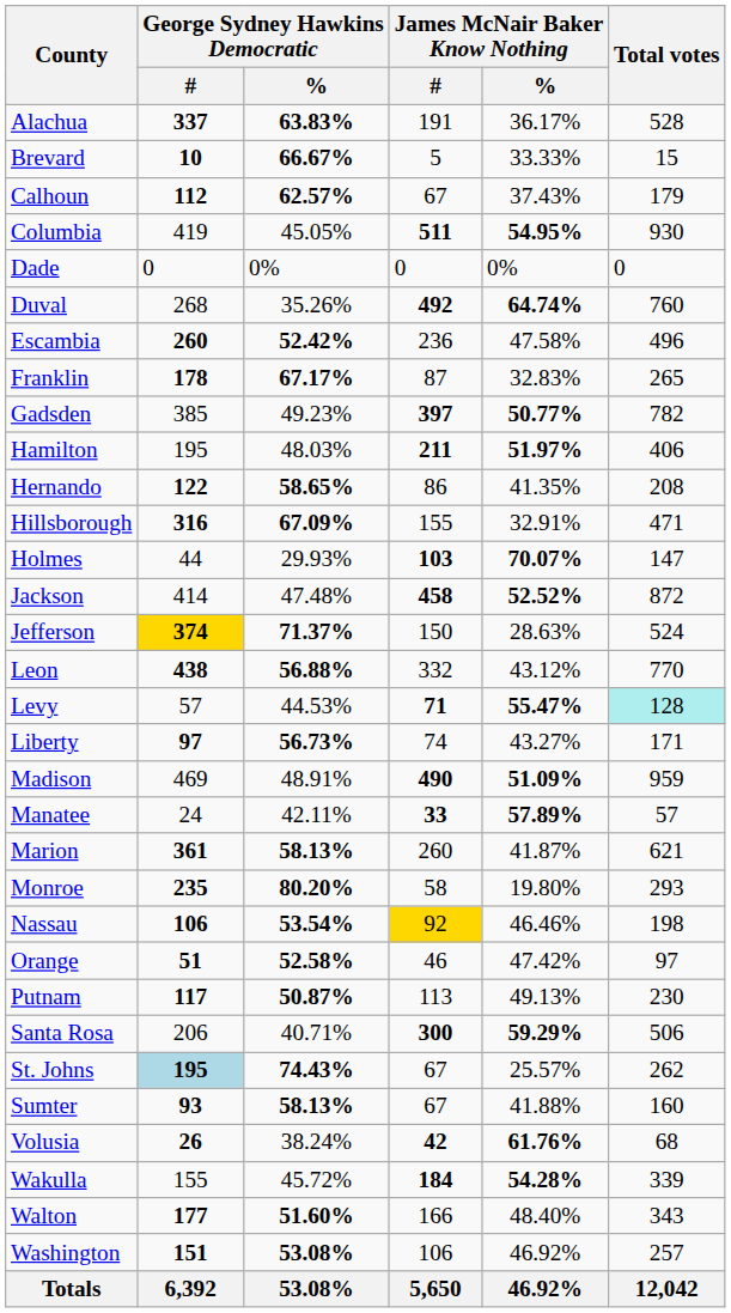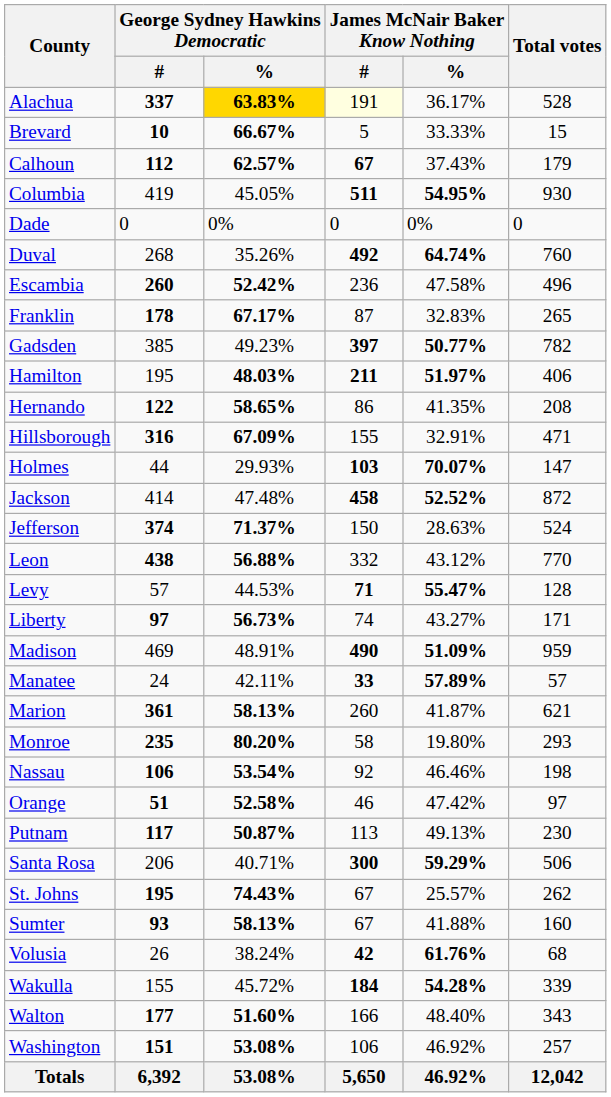Alachua | George Sydney Hawkins Democratic / %: no background -> gold background
Alachua | James McNair Baker Know Nothing / #: no background -> lightyellow background
Calhoun | James McNair Baker Know Nothing / #: normal -> bold
Hamilton | George Sydney Hawkins Democratic / %: normal -> bold
Jefferson | George Sydney Hawkins Democratic / #: gold background -> no background
Levy | Total votes: paleturquoise background -> no background
Nassau | James McNair Baker Know Nothing / #: gold background -> no background
St. Johns | George Sydney Hawkins Democratic / #: lightblue background -> no background
Volusia | George Sydney Hawkins Democratic / #: bold -> normal
